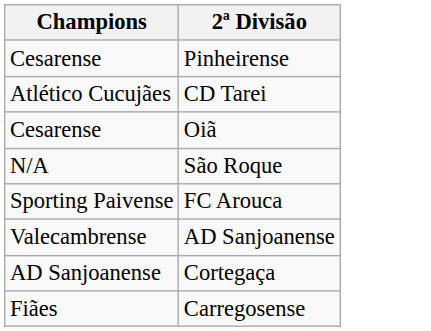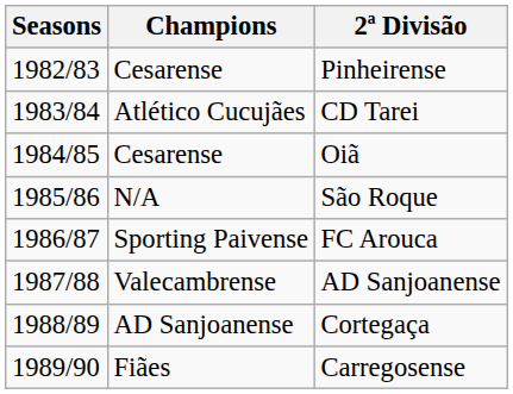+ column: Seasons | 1982/83 | 1983/84 | 1984/85 | 1985/86 | 1986/87 | 1987/88 | 1988/89 | 1989/90
